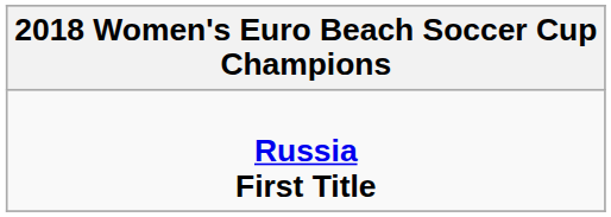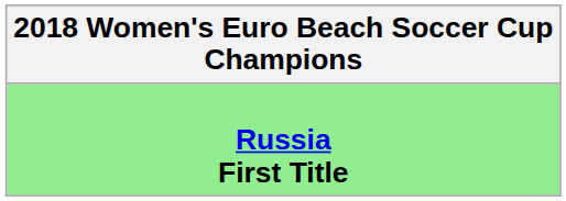row 2 | column 1: no background -> lightgreen background
